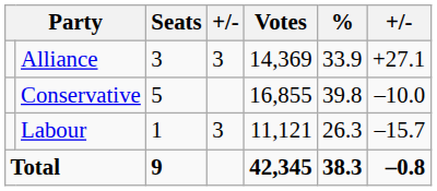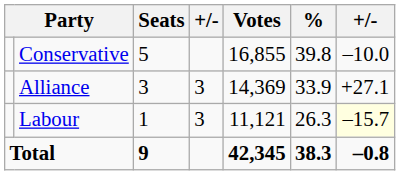rows swapped: Conservative <-> Alliance
Labour | column 7: no background -> lightyellow background
